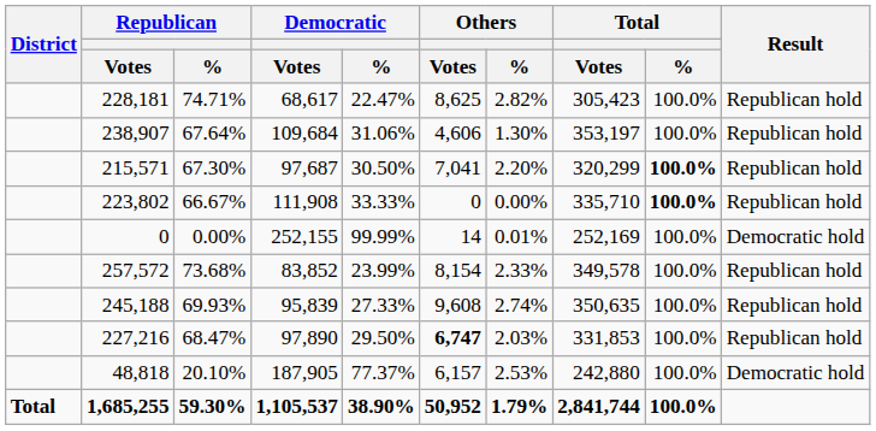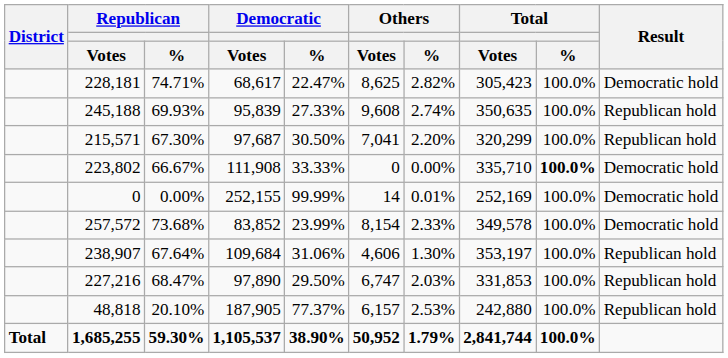228,181 | Result: Republican hold -> Democratic hold
rows swapped: 238,907 <-> 245,188
215,571 | Total / %: bold -> normal
223,802 | Result: Republican hold -> Democratic hold
257,572 | Result: Republican hold -> Democratic hold
227,216 | Others / Votes: bold -> normal
48,818 | Result: Democratic hold -> Republican hold
